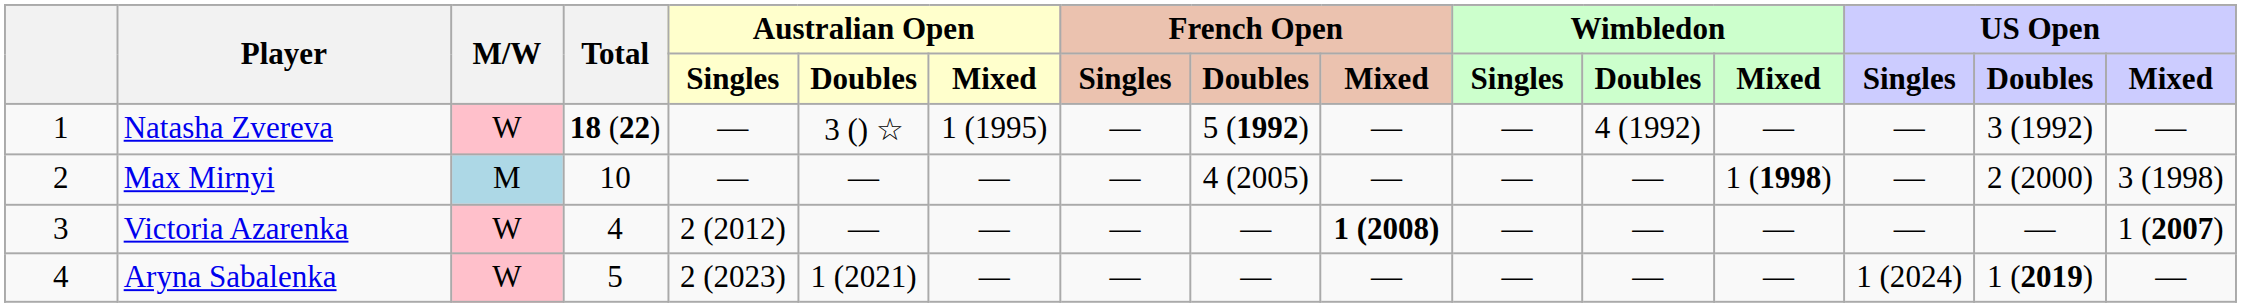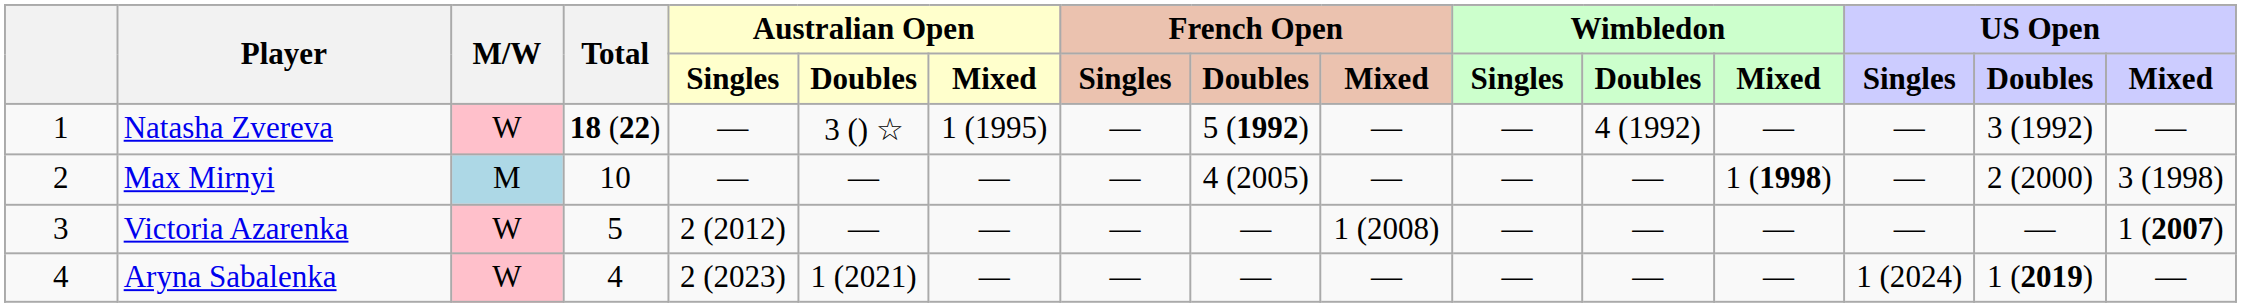Victoria Azarenka | Total: 4 -> 5
Victoria Azarenka | French Open / Mixed: bold -> normal
Aryna Sabalenka | Total: 5 -> 4
